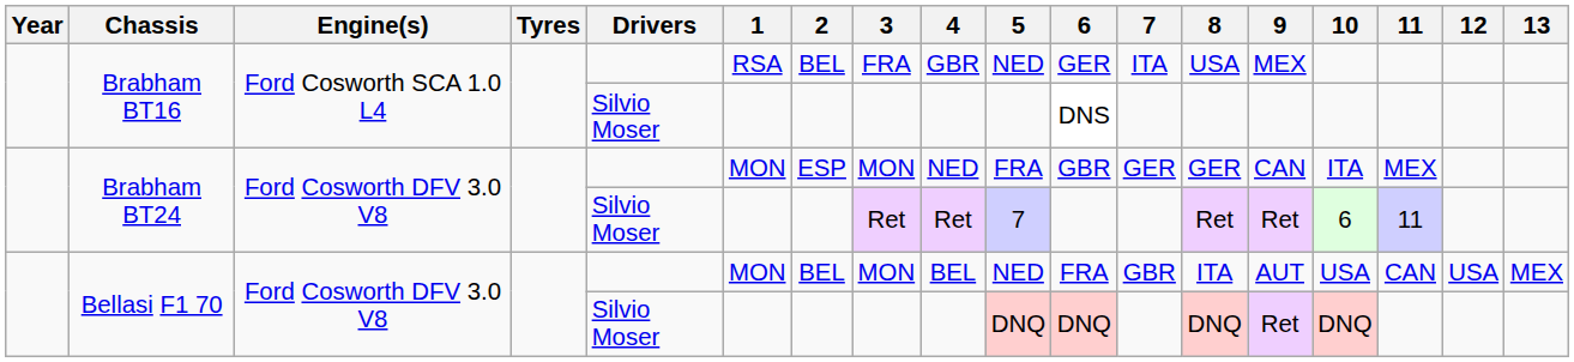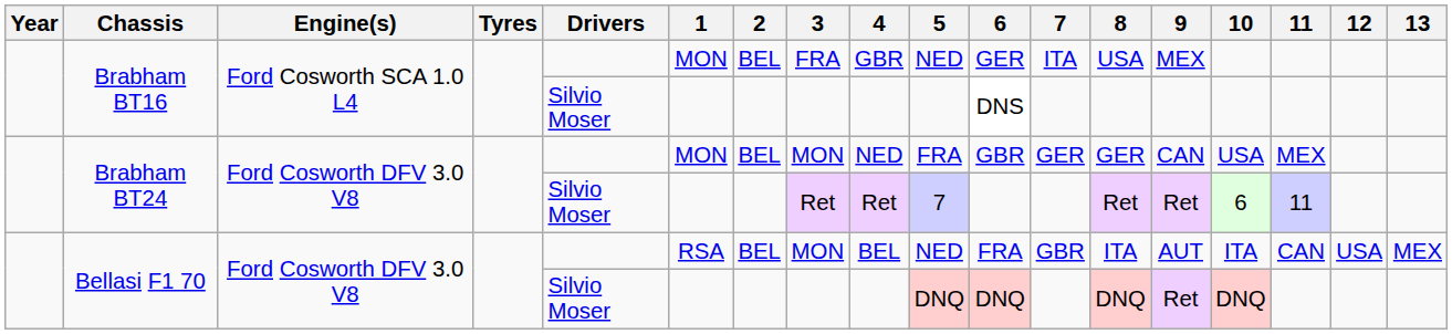row 2 | 1: RSA -> MON
row 4 | 2: ESP -> BEL
row 4 | 10: ITA -> USA
row 6 | 1: MON -> RSA
row 6 | 10: USA -> ITA
